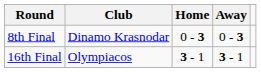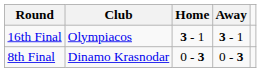rows swapped: 16th Final <-> 8th Final
